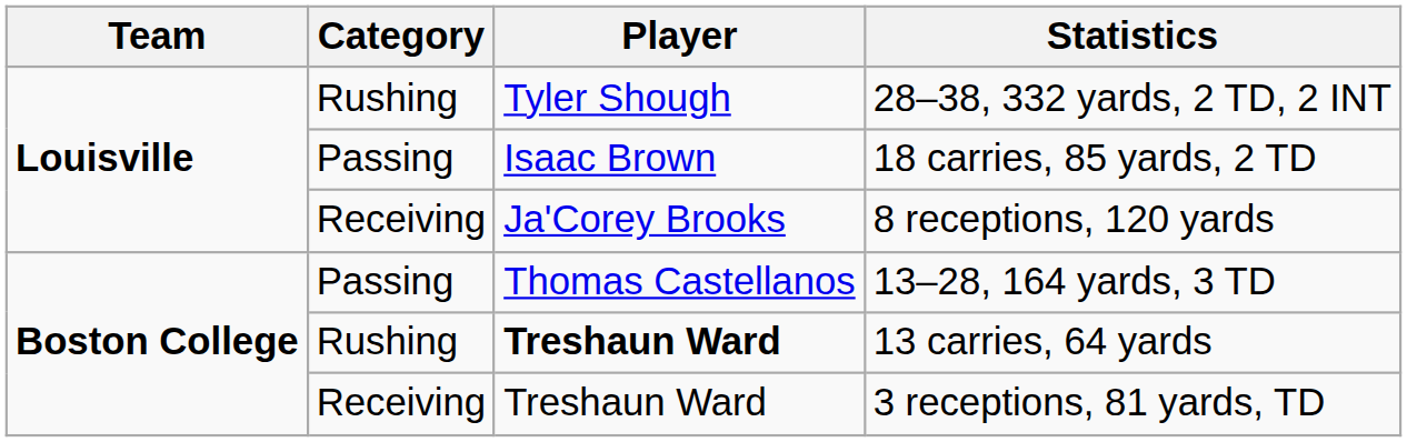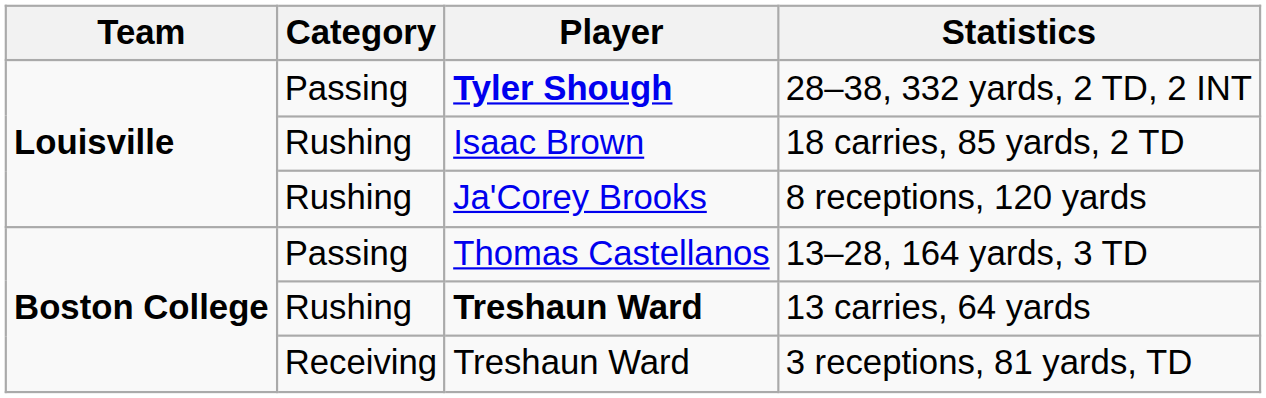28–38, 332 yards, 2 TD, 2 INT | Category: Rushing -> Passing
28–38, 332 yards, 2 TD, 2 INT | Player: normal -> bold
18 carries, 85 yards, 2 TD | Category: Passing -> Rushing
8 receptions, 120 yards | Category: Receiving -> Rushing
